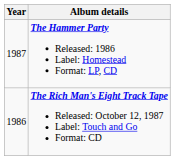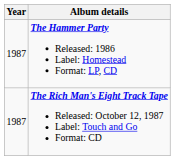row 3 | Year: 1986 -> 1987
